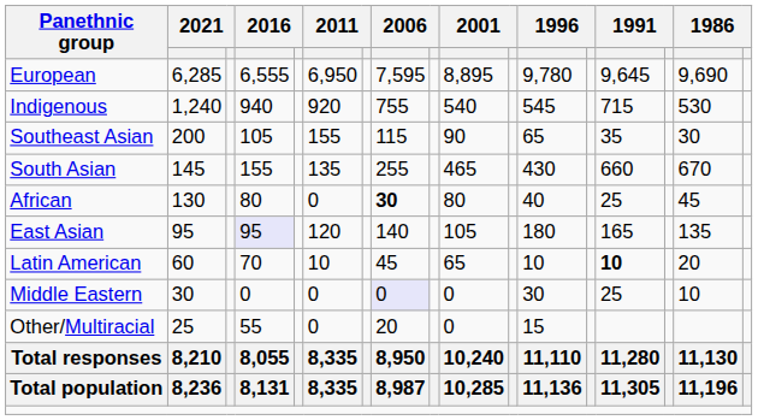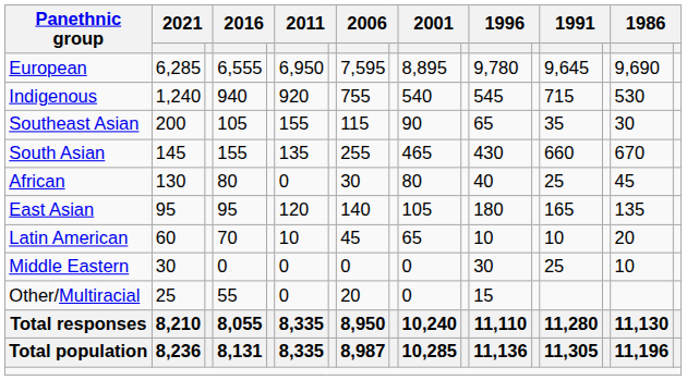African | column 8: bold -> normal
East Asian | column 4: lavender background -> no background
Latin American | column 14: bold -> normal
Middle Eastern | column 8: lavender background -> no background
